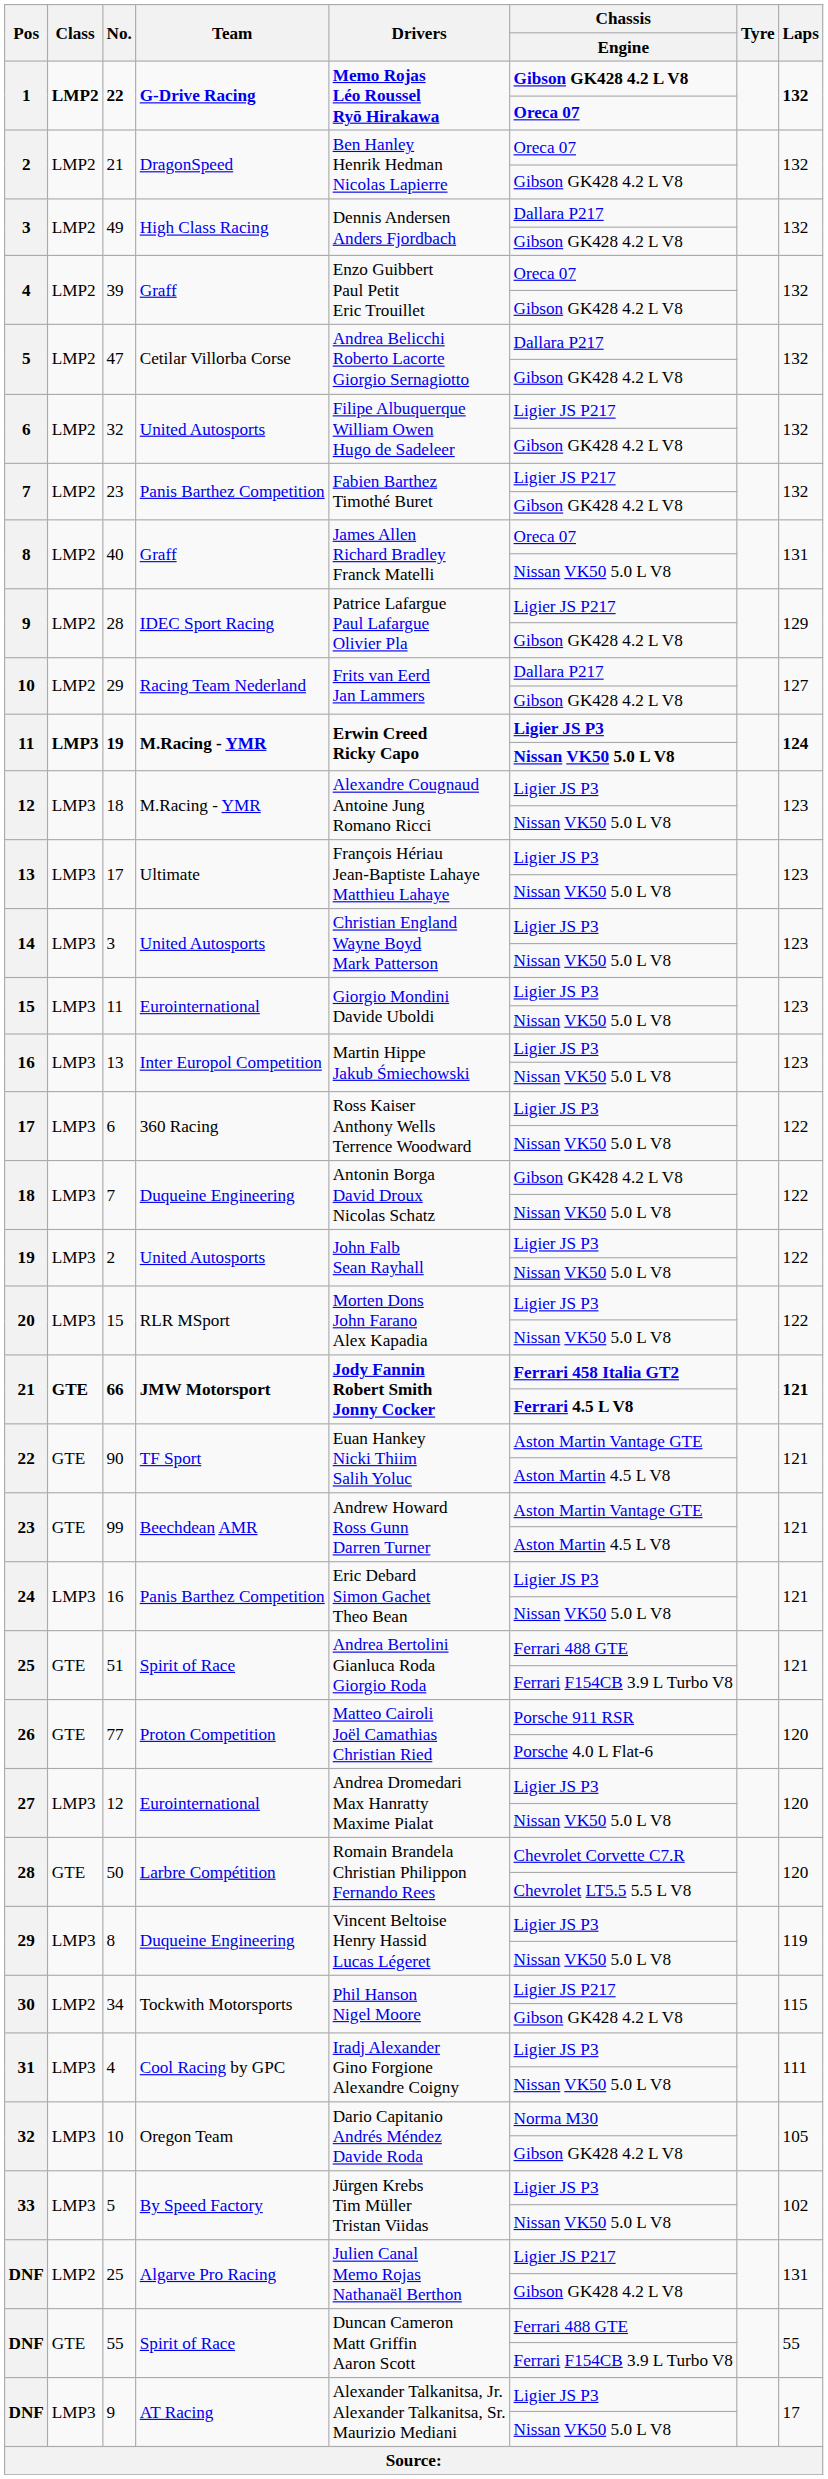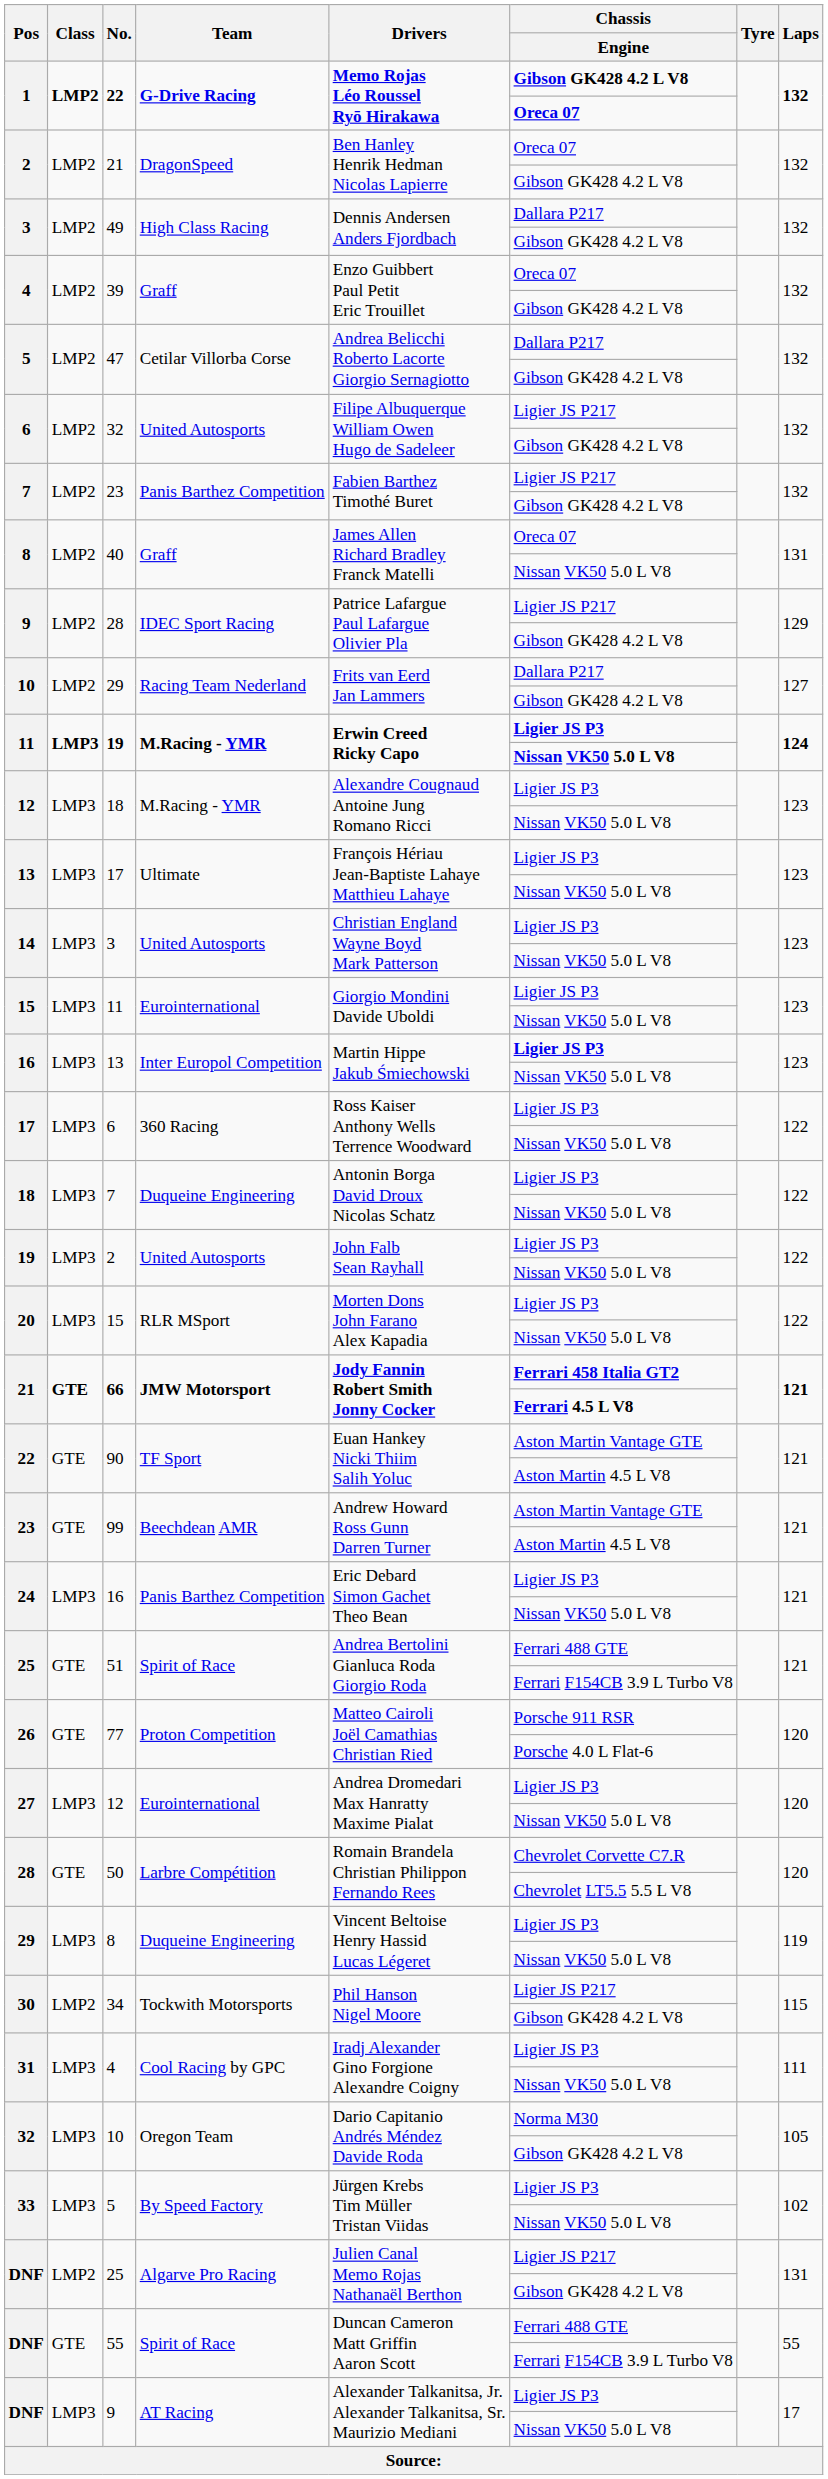row 33 | Chassis / Engine: normal -> bold
row 37 | Chassis / Engine: Gibson GK428 4.2 L V8 -> Ligier JS P3
